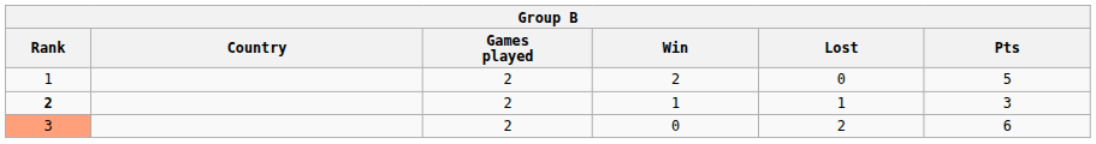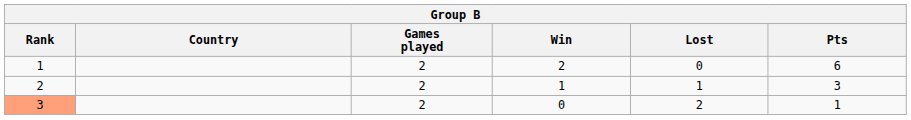row 3 | Pts: 5 -> 6
row 4 | Rank: bold -> normal
row 5 | Pts: 6 -> 1
